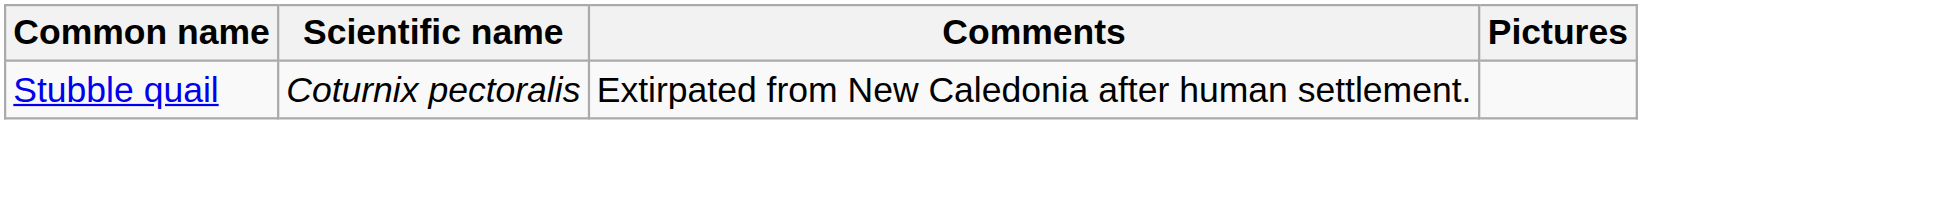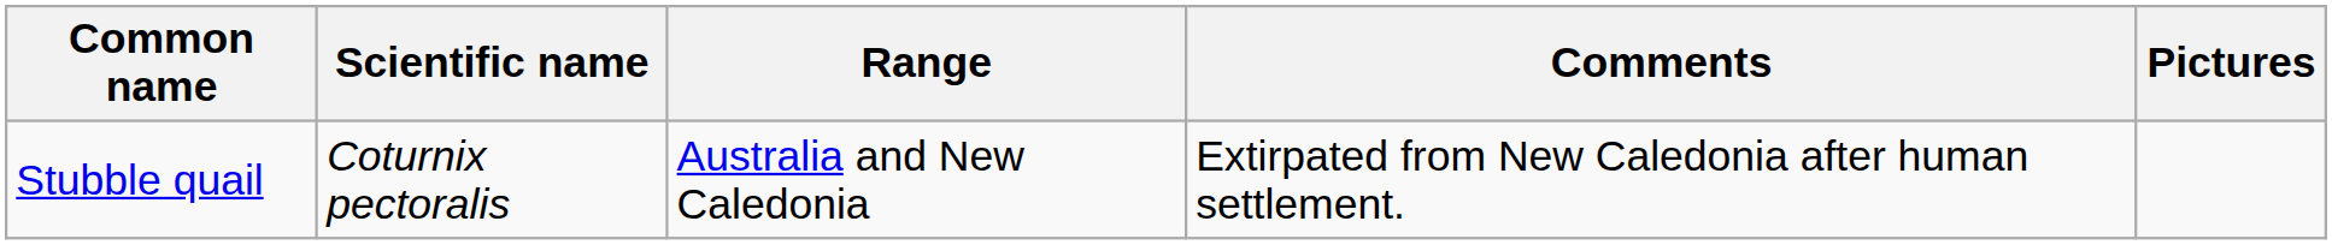+ column: Range | Australia and New Caledonia
